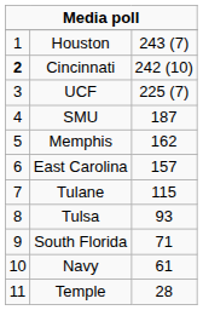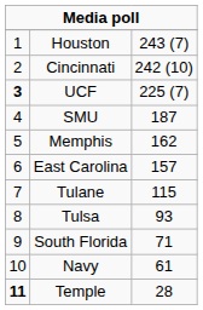Cincinnati | column 1: bold -> normal
UCF | column 1: normal -> bold
Temple | column 1: normal -> bold
